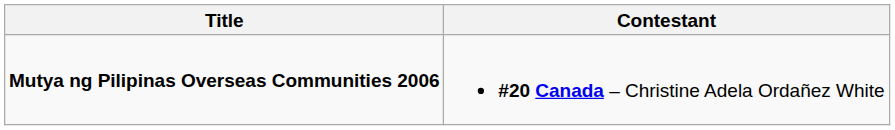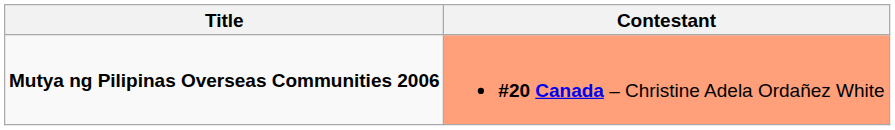Mutya ng Pilipinas Overseas Communities 2006 | Contestant: no background -> lightsalmon background
